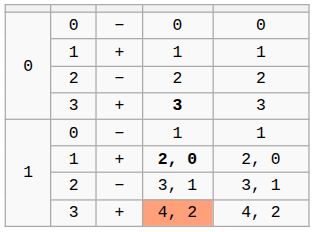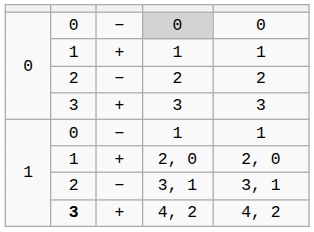row 2 | column 4: no background -> lightgrey background
row 5 | column 4: bold -> normal
row 7 | column 4: bold -> normal
row 9 | column 2: normal -> bold
row 9 | column 4: lightsalmon background -> no background
